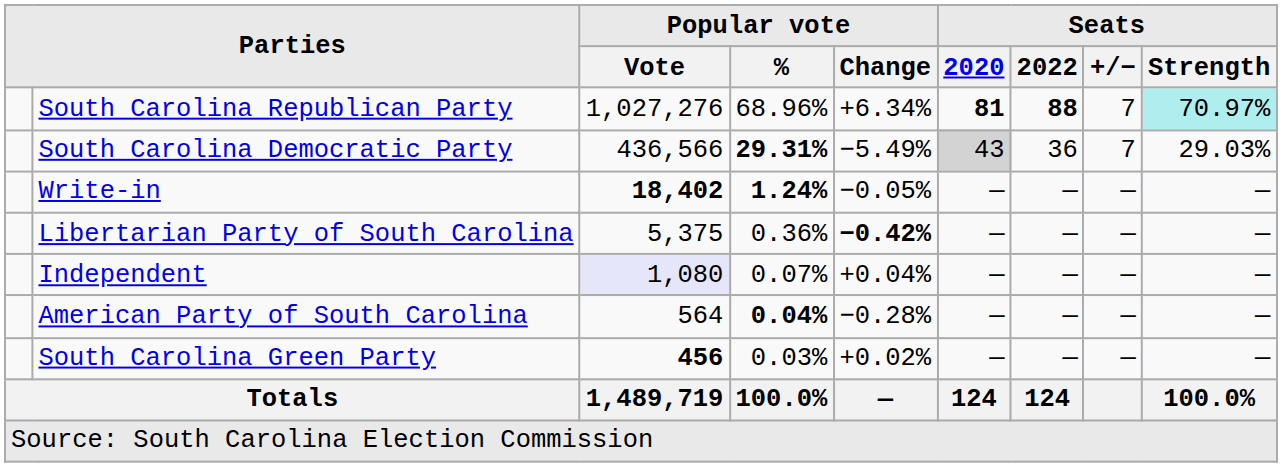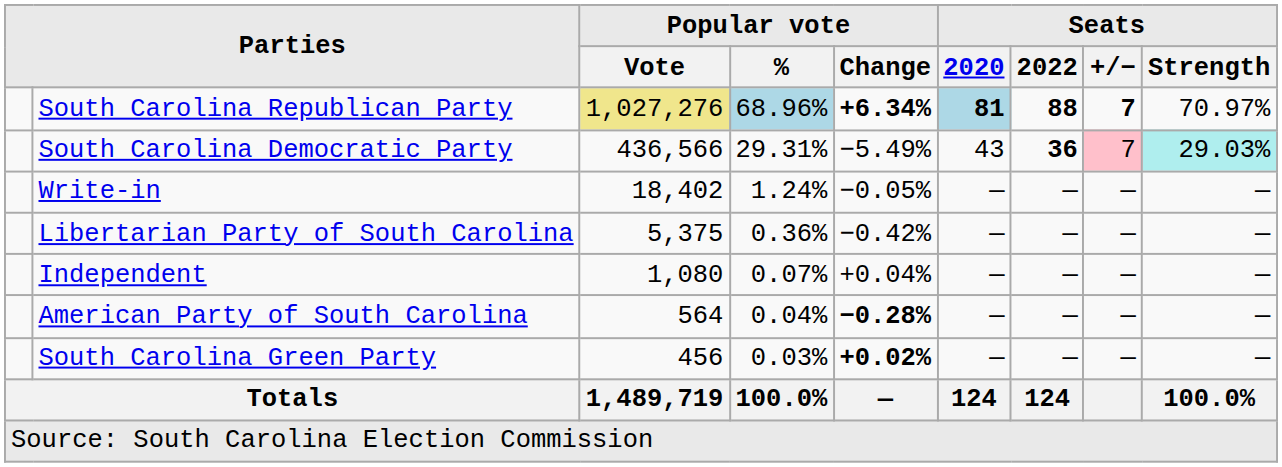South Carolina Republican Party | Popular vote / Vote: no background -> khaki background
South Carolina Republican Party | Popular vote / %: no background -> lightblue background
South Carolina Republican Party | Popular vote / Change: normal -> bold
South Carolina Republican Party | Seats / 2020: no background -> lightblue background
South Carolina Republican Party | Seats / +/−: normal -> bold
South Carolina Republican Party | Seats / Strength: paleturquoise background -> no background
South Carolina Democratic Party | Popular vote / %: bold -> normal
South Carolina Democratic Party | Seats / 2020: lightgrey background -> no background
South Carolina Democratic Party | Seats / 2022: normal -> bold
South Carolina Democratic Party | Seats / +/−: no background -> pink background
South Carolina Democratic Party | Seats / Strength: no background -> paleturquoise background
Write-in | Popular vote / Vote: bold -> normal
Write-in | Popular vote / %: bold -> normal
Libertarian Party of South Carolina | Popular vote / Change: bold -> normal
Independent | Popular vote / Vote: lavender background -> no background
American Party of South Carolina | Popular vote / %: bold -> normal
American Party of South Carolina | Popular vote / Change: normal -> bold
South Carolina Green Party | Popular vote / Vote: bold -> normal
South Carolina Green Party | Popular vote / Change: normal -> bold
